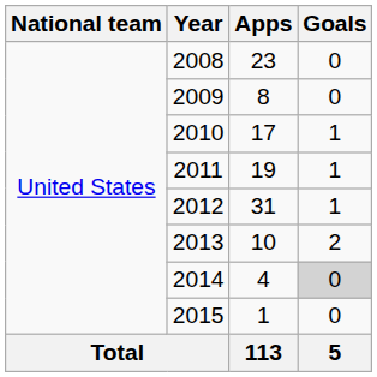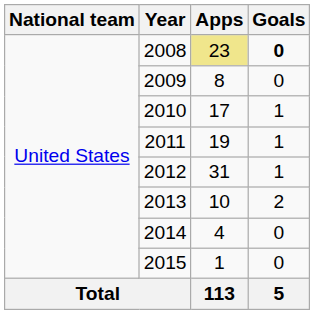2008 | Apps: no background -> khaki background
2008 | Goals: normal -> bold
2014 | Goals: lightgrey background -> no background
